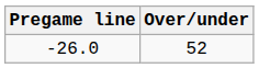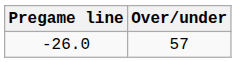-26.0 | Over/under: 52 -> 57
